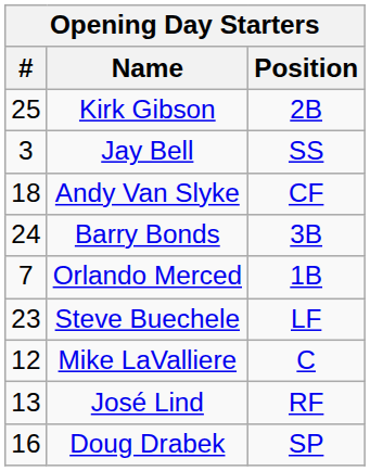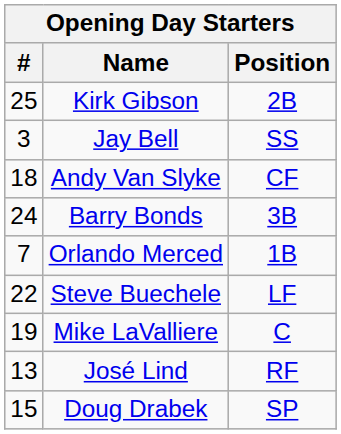Steve Buechele | #: 23 -> 22
Mike LaValliere | #: 12 -> 19
Doug Drabek | #: 16 -> 15
